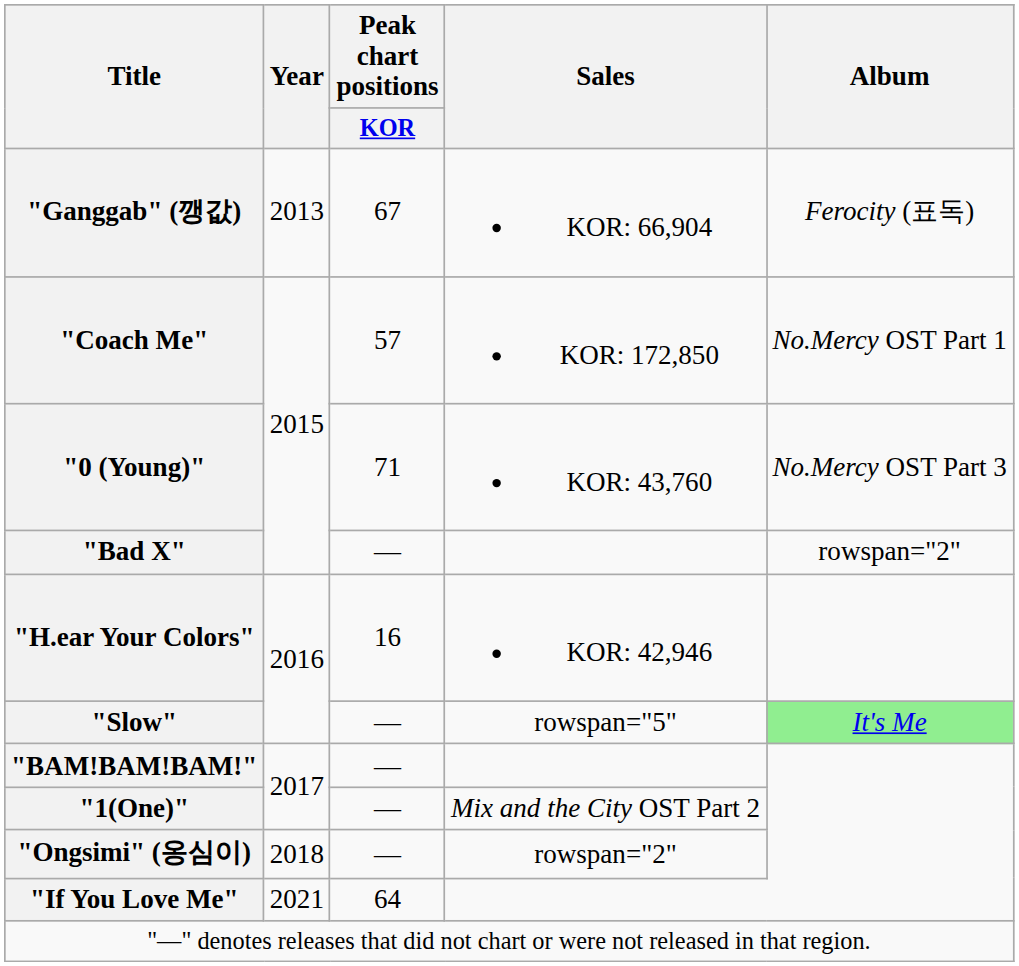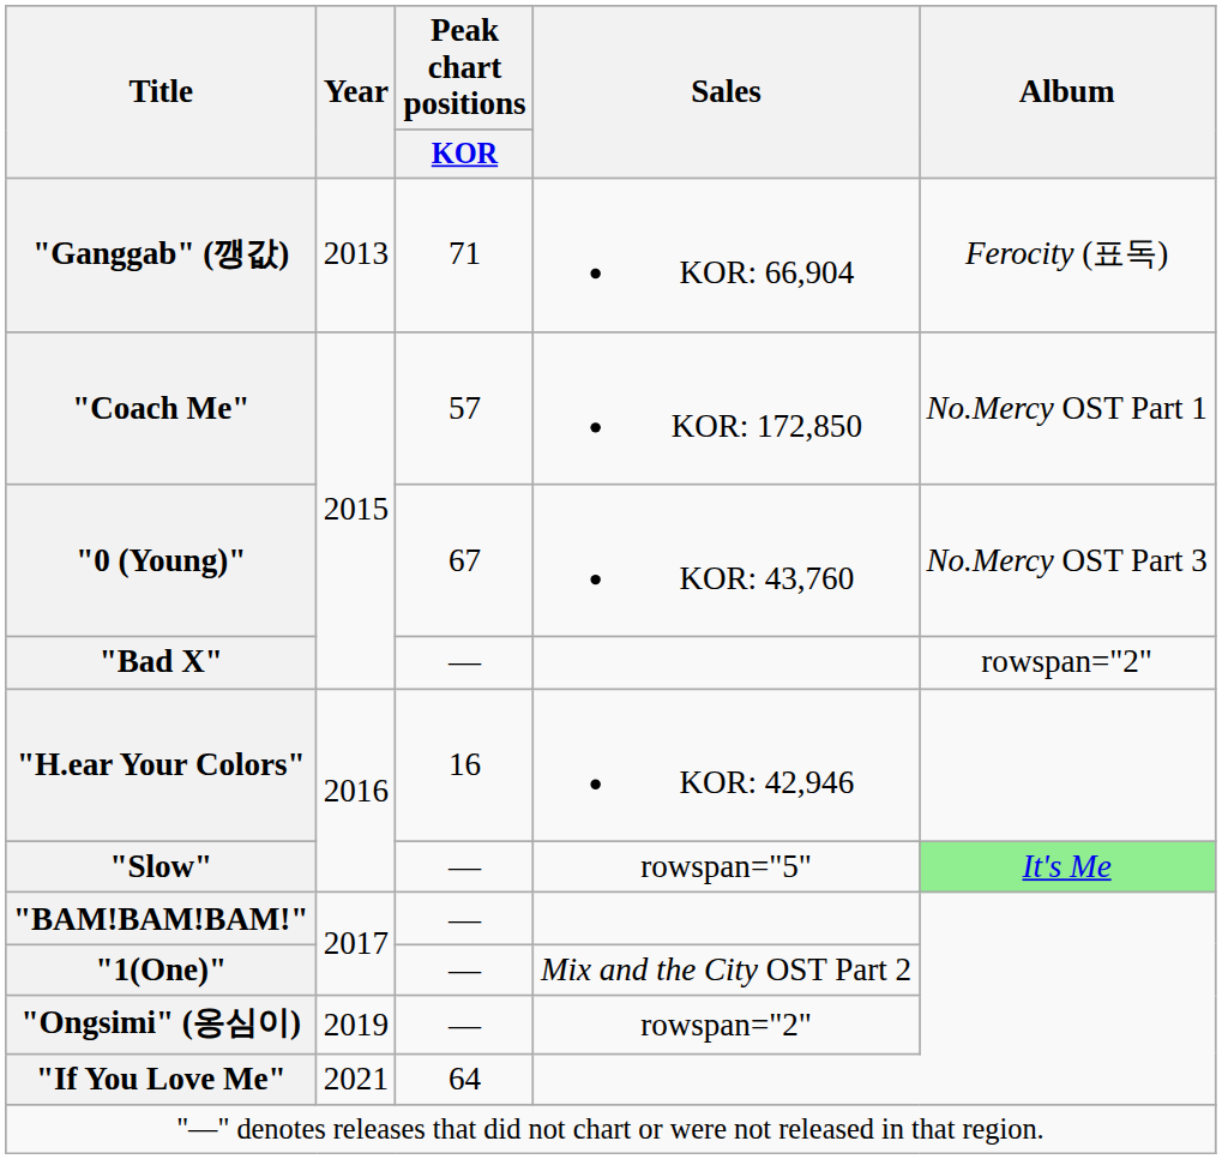"Ganggab" (깽값) | Peak chart positions / KOR: 67 -> 71
"0 (Young)" | Peak chart positions / KOR: 71 -> 67
"Ongsimi" (옹심이) | Year: 2018 -> 2019
